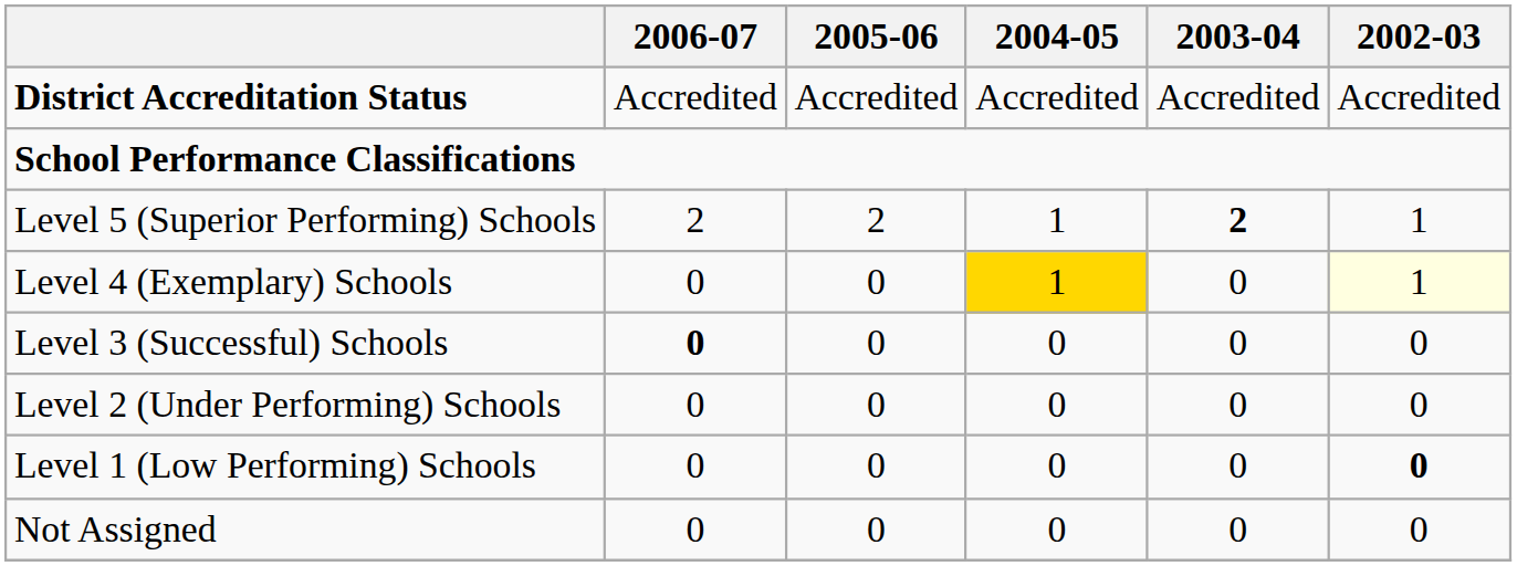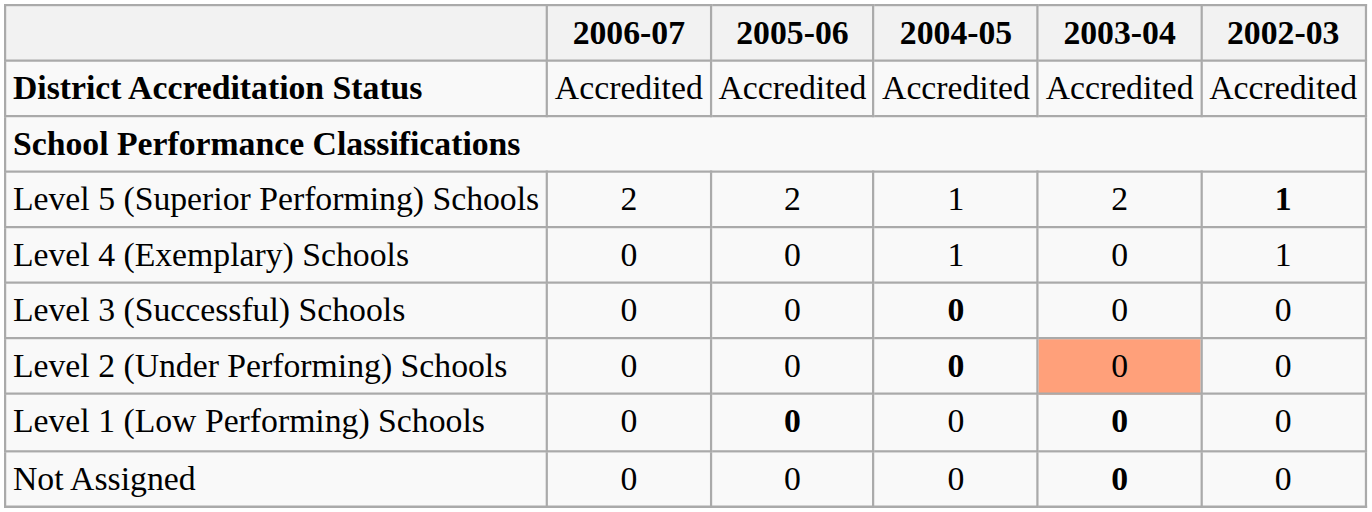Level 5 (Superior Performing) Schools | 2003-04: bold -> normal
Level 5 (Superior Performing) Schools | 2002-03: normal -> bold
Level 4 (Exemplary) Schools | 2004-05: gold background -> no background
Level 4 (Exemplary) Schools | 2002-03: lightyellow background -> no background
Level 3 (Successful) Schools | 2006-07: bold -> normal
Level 3 (Successful) Schools | 2004-05: normal -> bold
Level 2 (Under Performing) Schools | 2004-05: normal -> bold
Level 2 (Under Performing) Schools | 2003-04: no background -> lightsalmon background
Level 1 (Low Performing) Schools | 2005-06: normal -> bold
Level 1 (Low Performing) Schools | 2003-04: normal -> bold
Level 1 (Low Performing) Schools | 2002-03: bold -> normal
Not Assigned | 2003-04: normal -> bold
